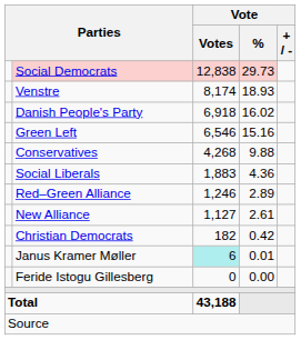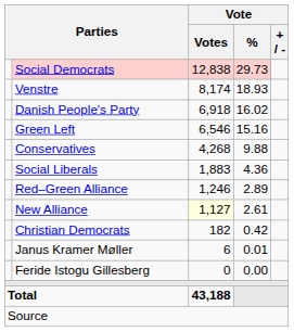New Alliance | Vote / Votes: no background -> lightyellow background
Janus Kramer Møller | Vote / Votes: paleturquoise background -> no background
